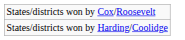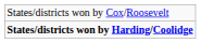row 2 | column 1: normal -> bold
